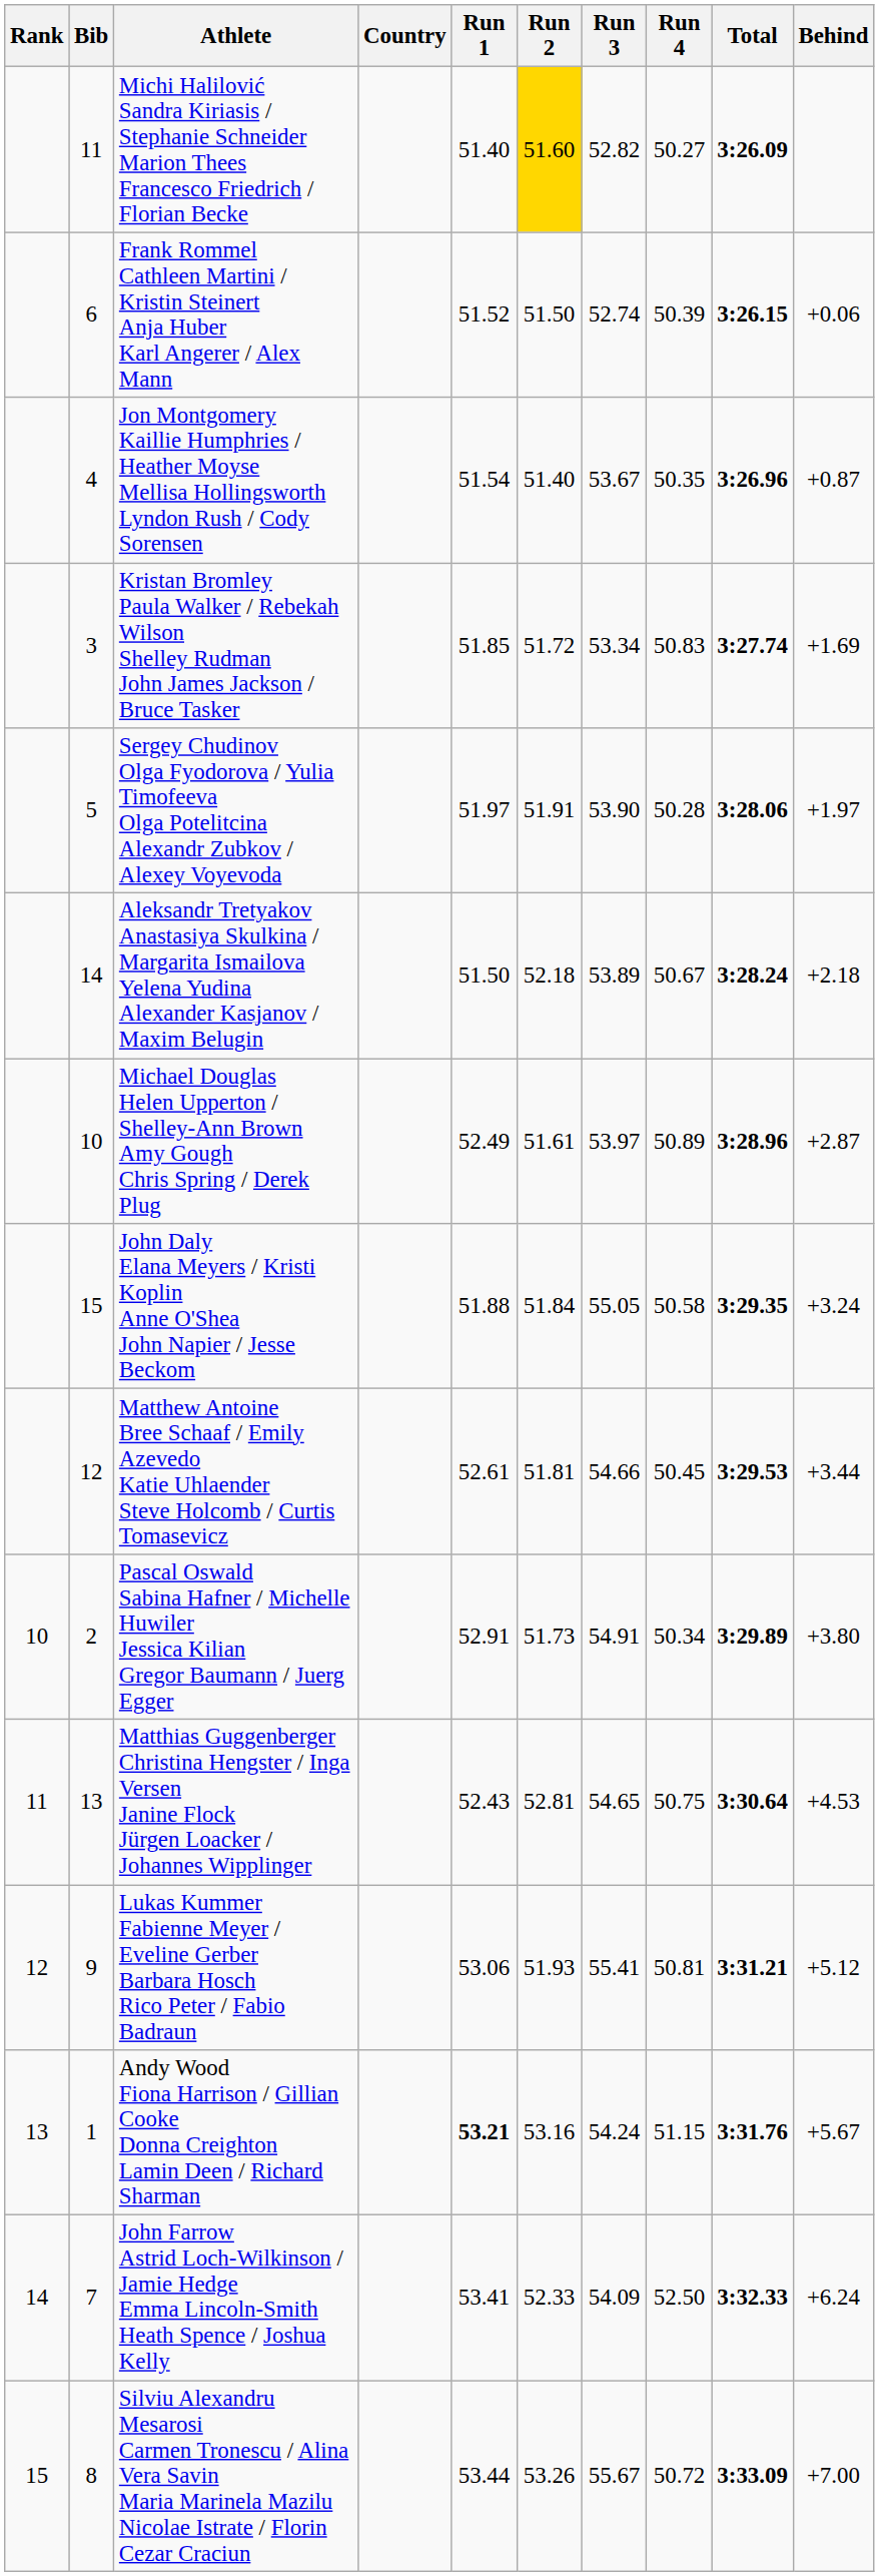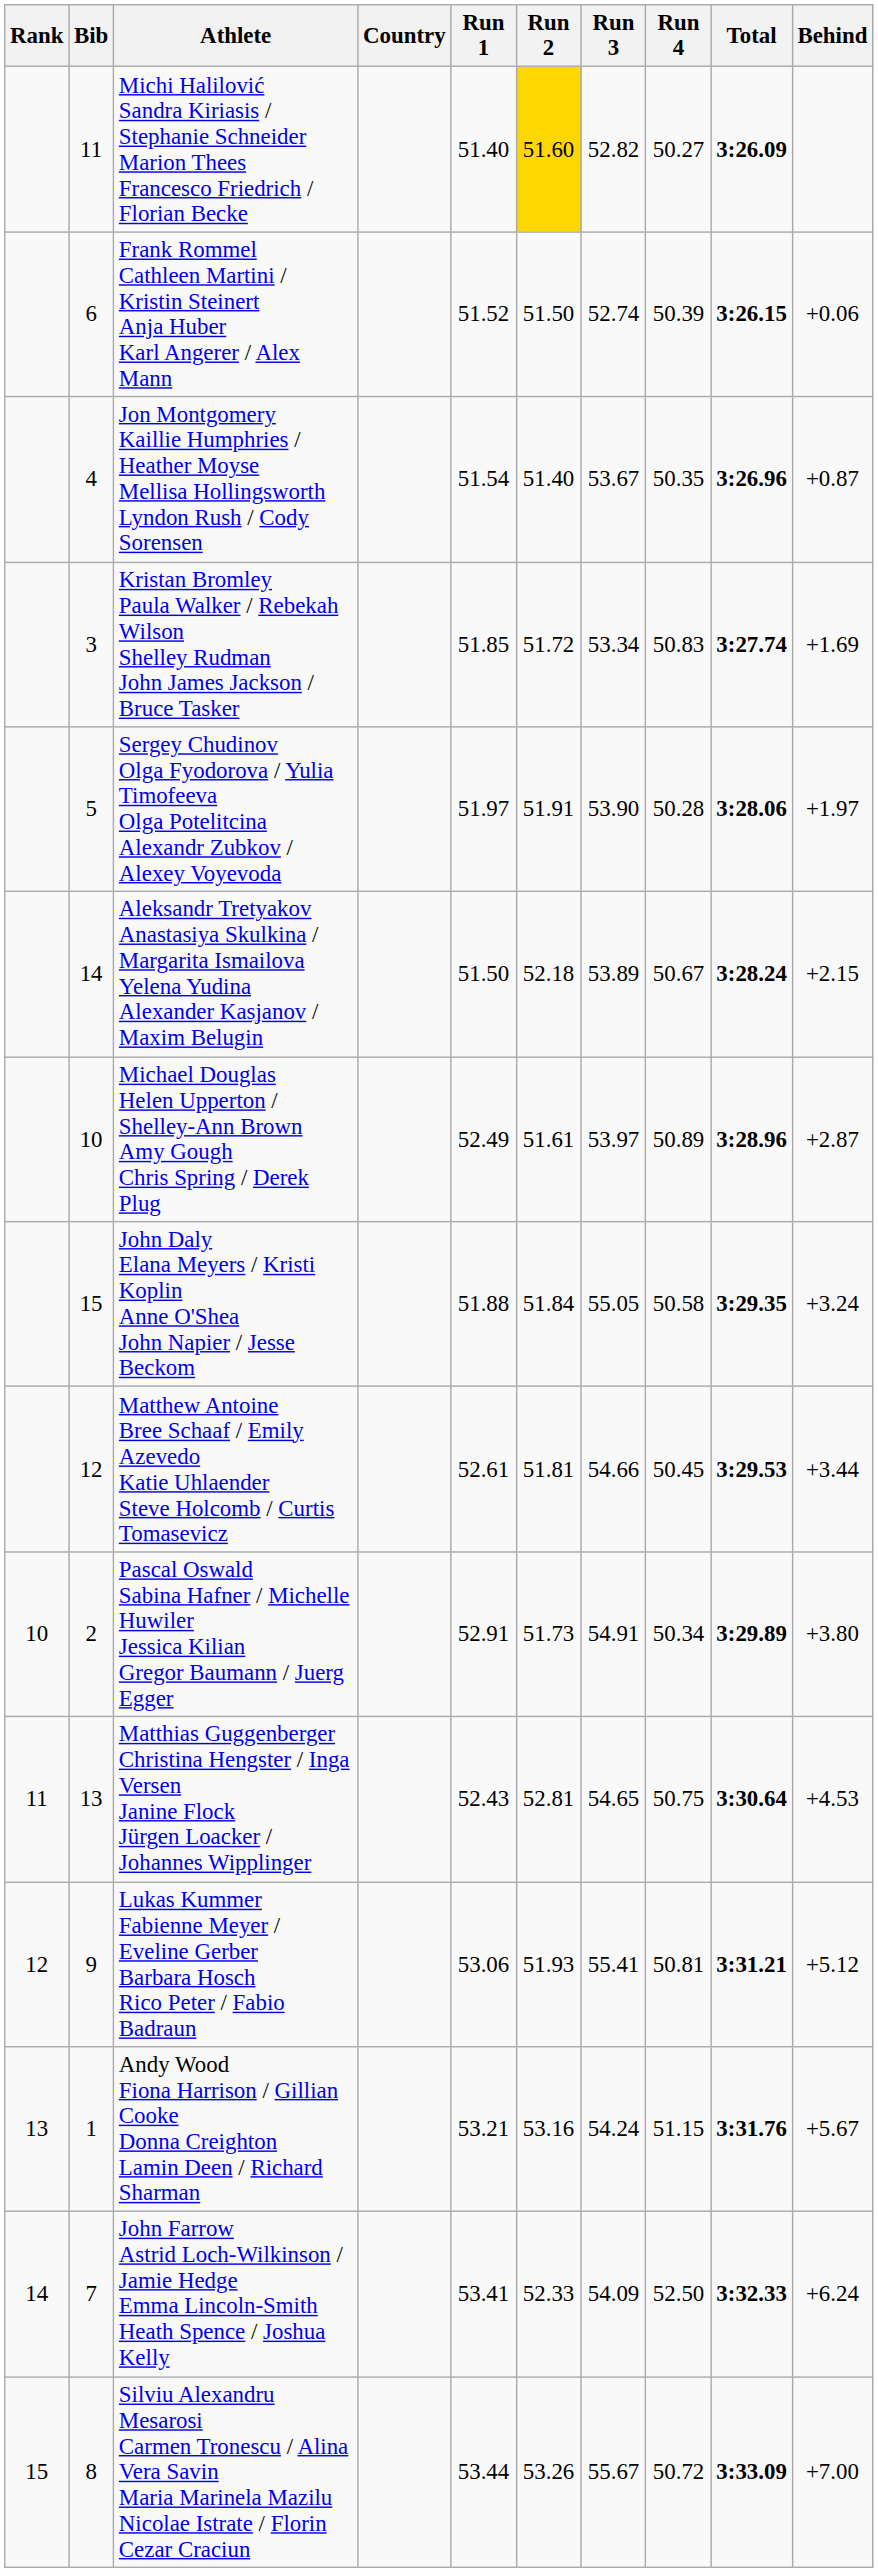row 7 | Behind: +2.18 -> +2.15
row 14 | Run 1: bold -> normal
